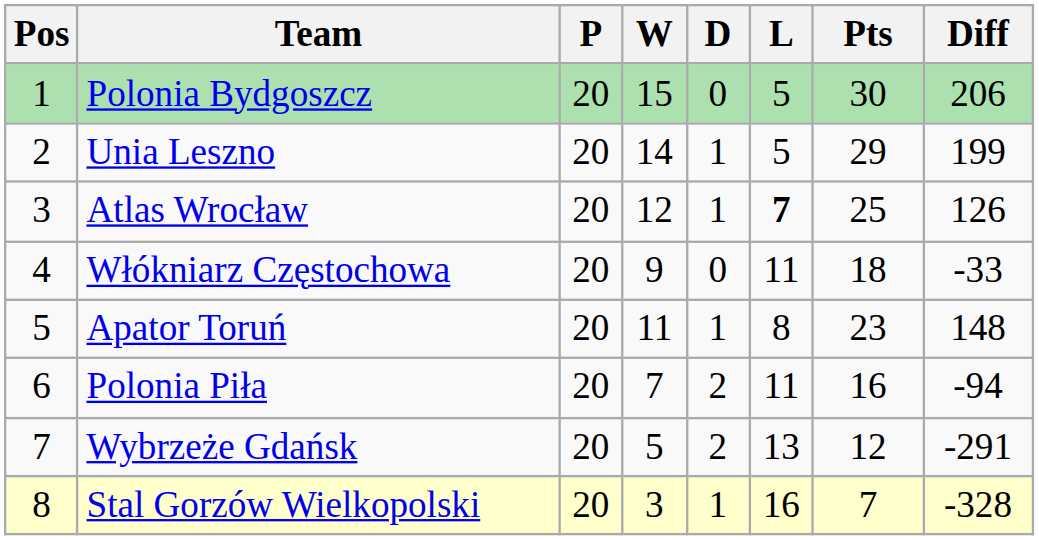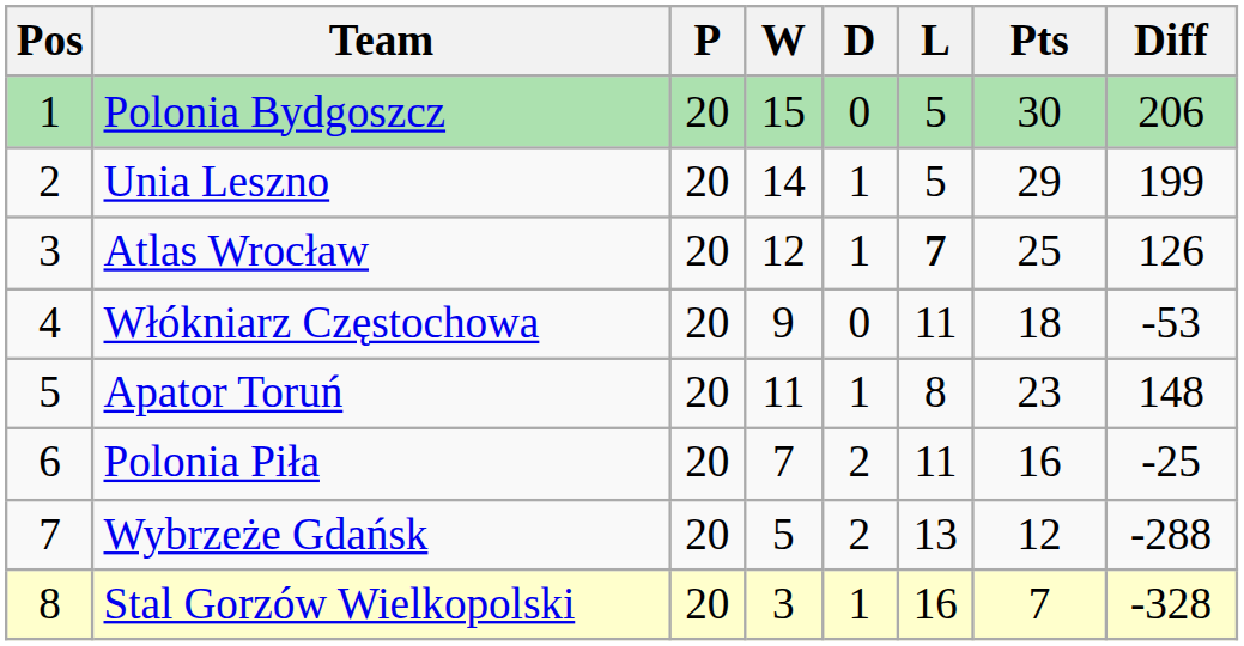Włókniarz Częstochowa | Diff: -33 -> -53
Polonia Piła | Diff: -94 -> -25
Wybrzeże Gdańsk | Diff: -291 -> -288
